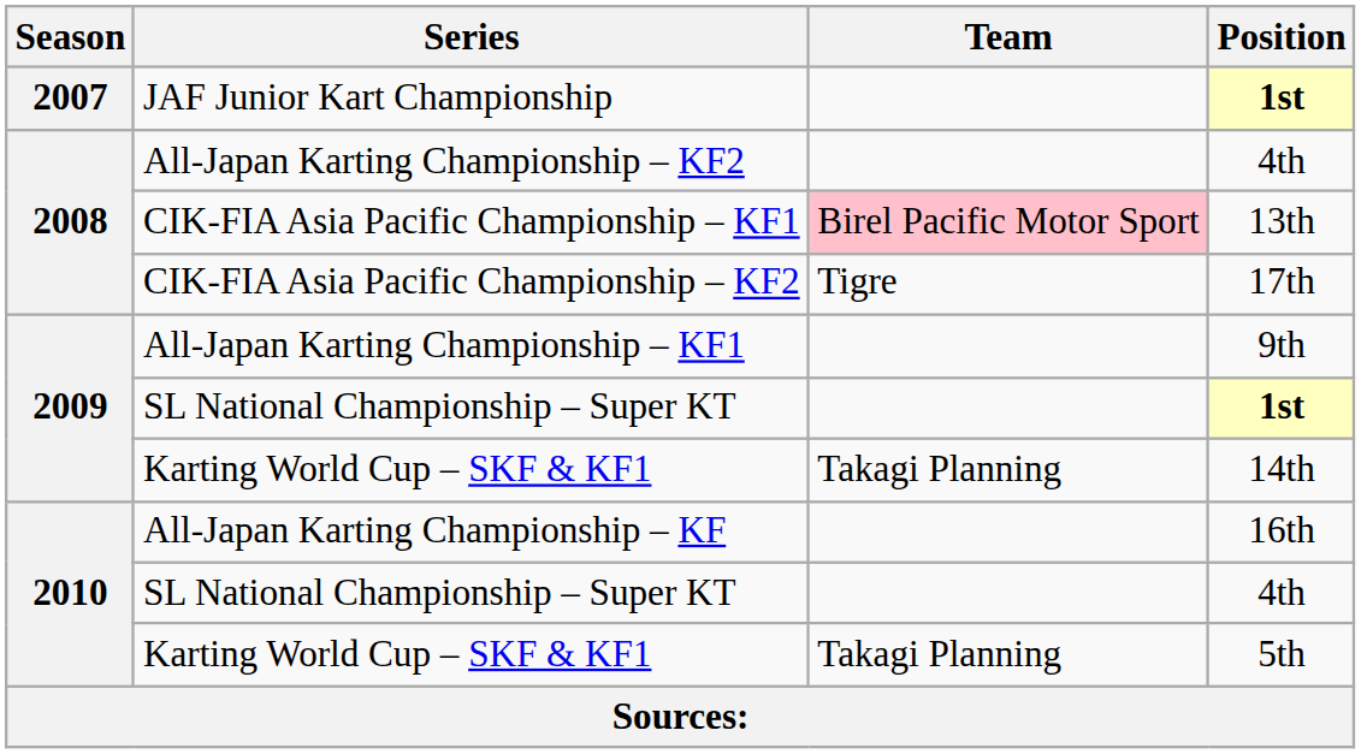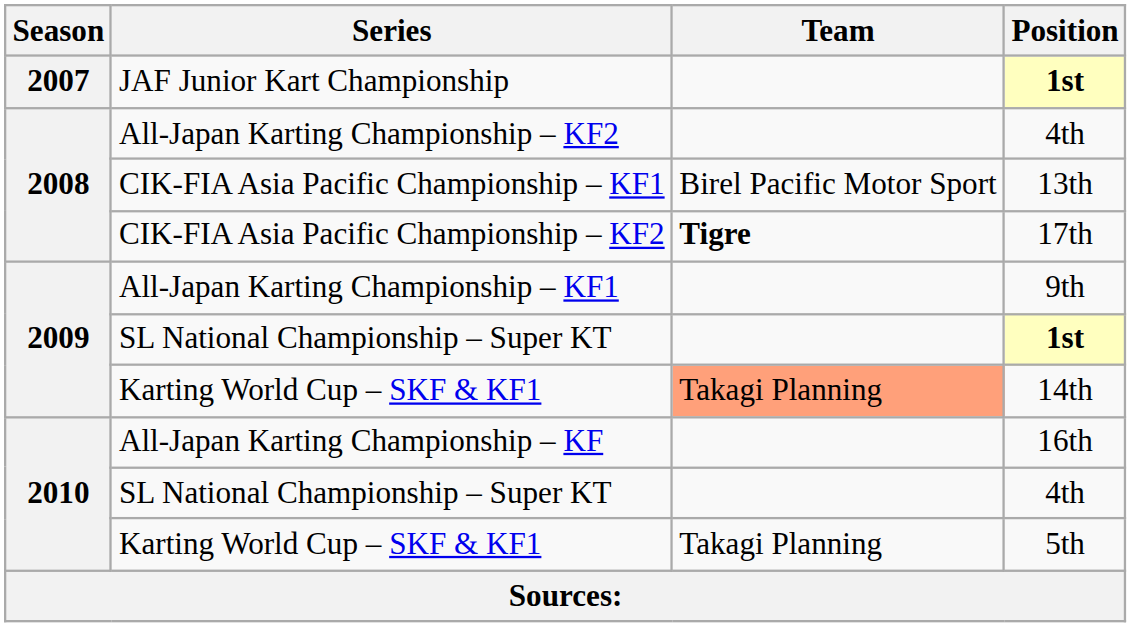CIK-FIA Asia Pacific Championship – KF1 | Team: pink background -> no background
CIK-FIA Asia Pacific Championship – KF2 | Team: normal -> bold
Karting World Cup – SKF & KF1 / 14th | Team: no background -> lightsalmon background
